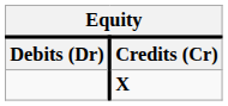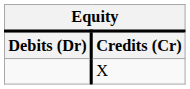row 3 | Credits (Cr): bold -> normal
